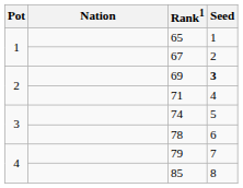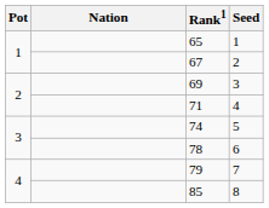69 | Seed: bold -> normal
